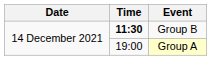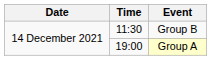Group B | Time: bold -> normal
